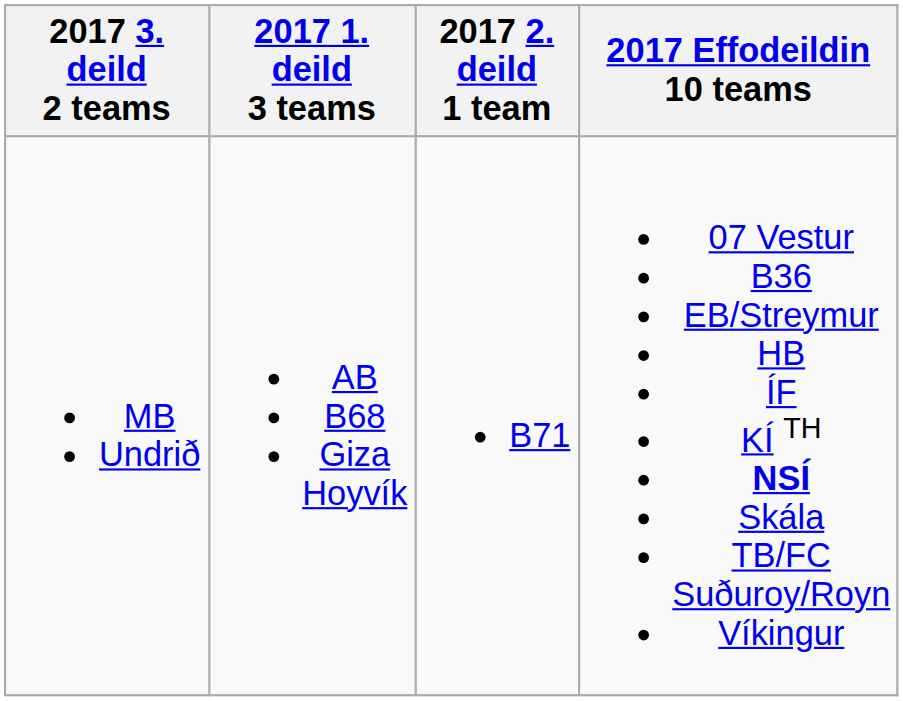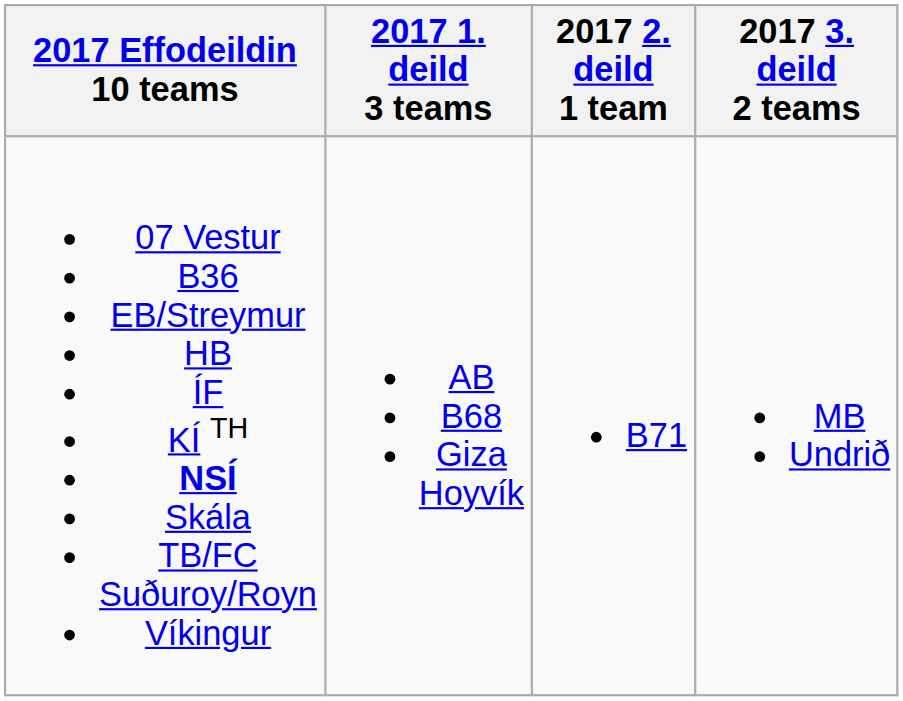columns swapped: 2017 Effodeildin 10 teams <-> 2017 3. deild 2 teams
